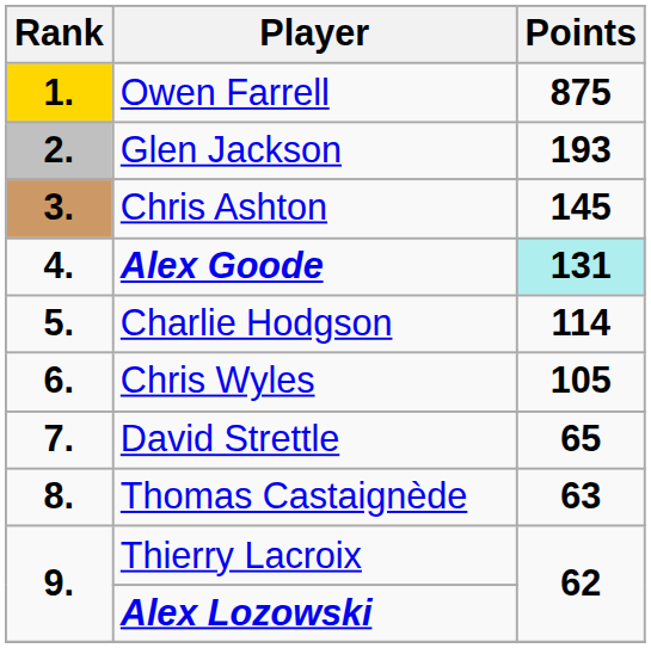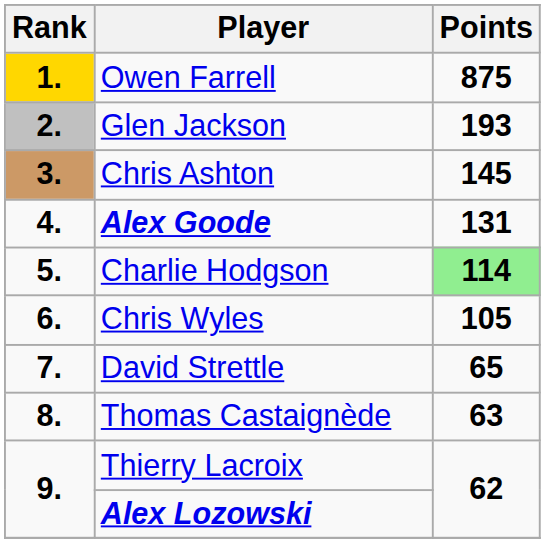Alex Goode | Points: paleturquoise background -> no background
Charlie Hodgson | Points: no background -> lightgreen background
